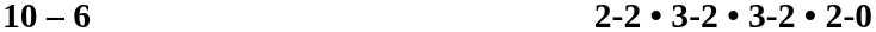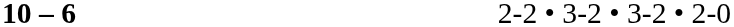row 1 | column 2: bold -> normal
